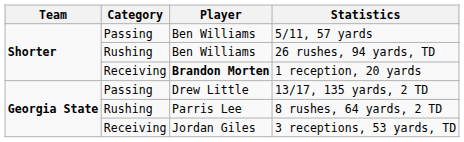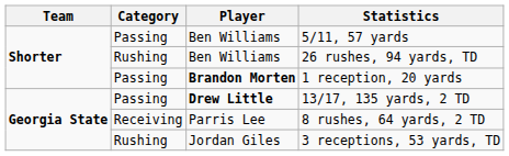1 reception, 20 yards | Category: Receiving -> Passing
13/17, 135 yards, 2 TD | Player: normal -> bold
8 rushes, 64 yards, 2 TD | Category: Rushing -> Receiving
3 receptions, 53 yards, TD | Category: Receiving -> Rushing
